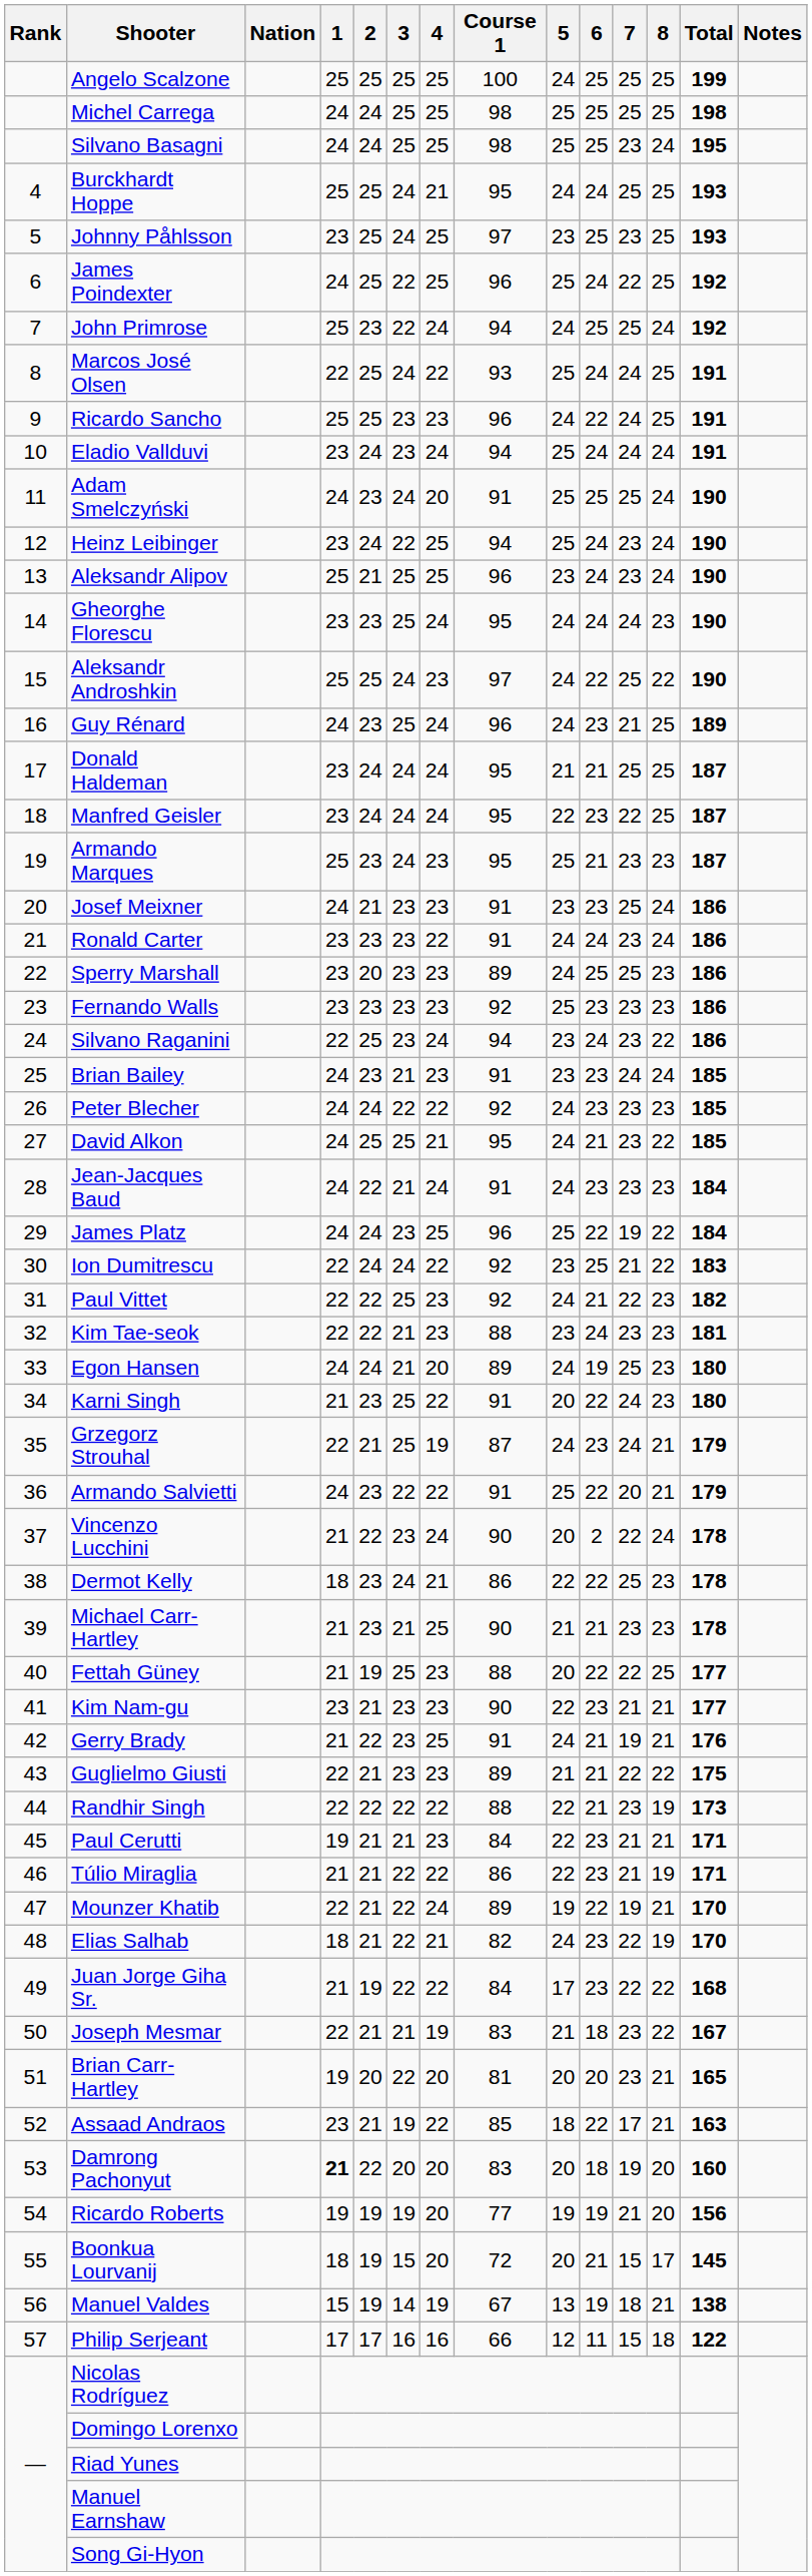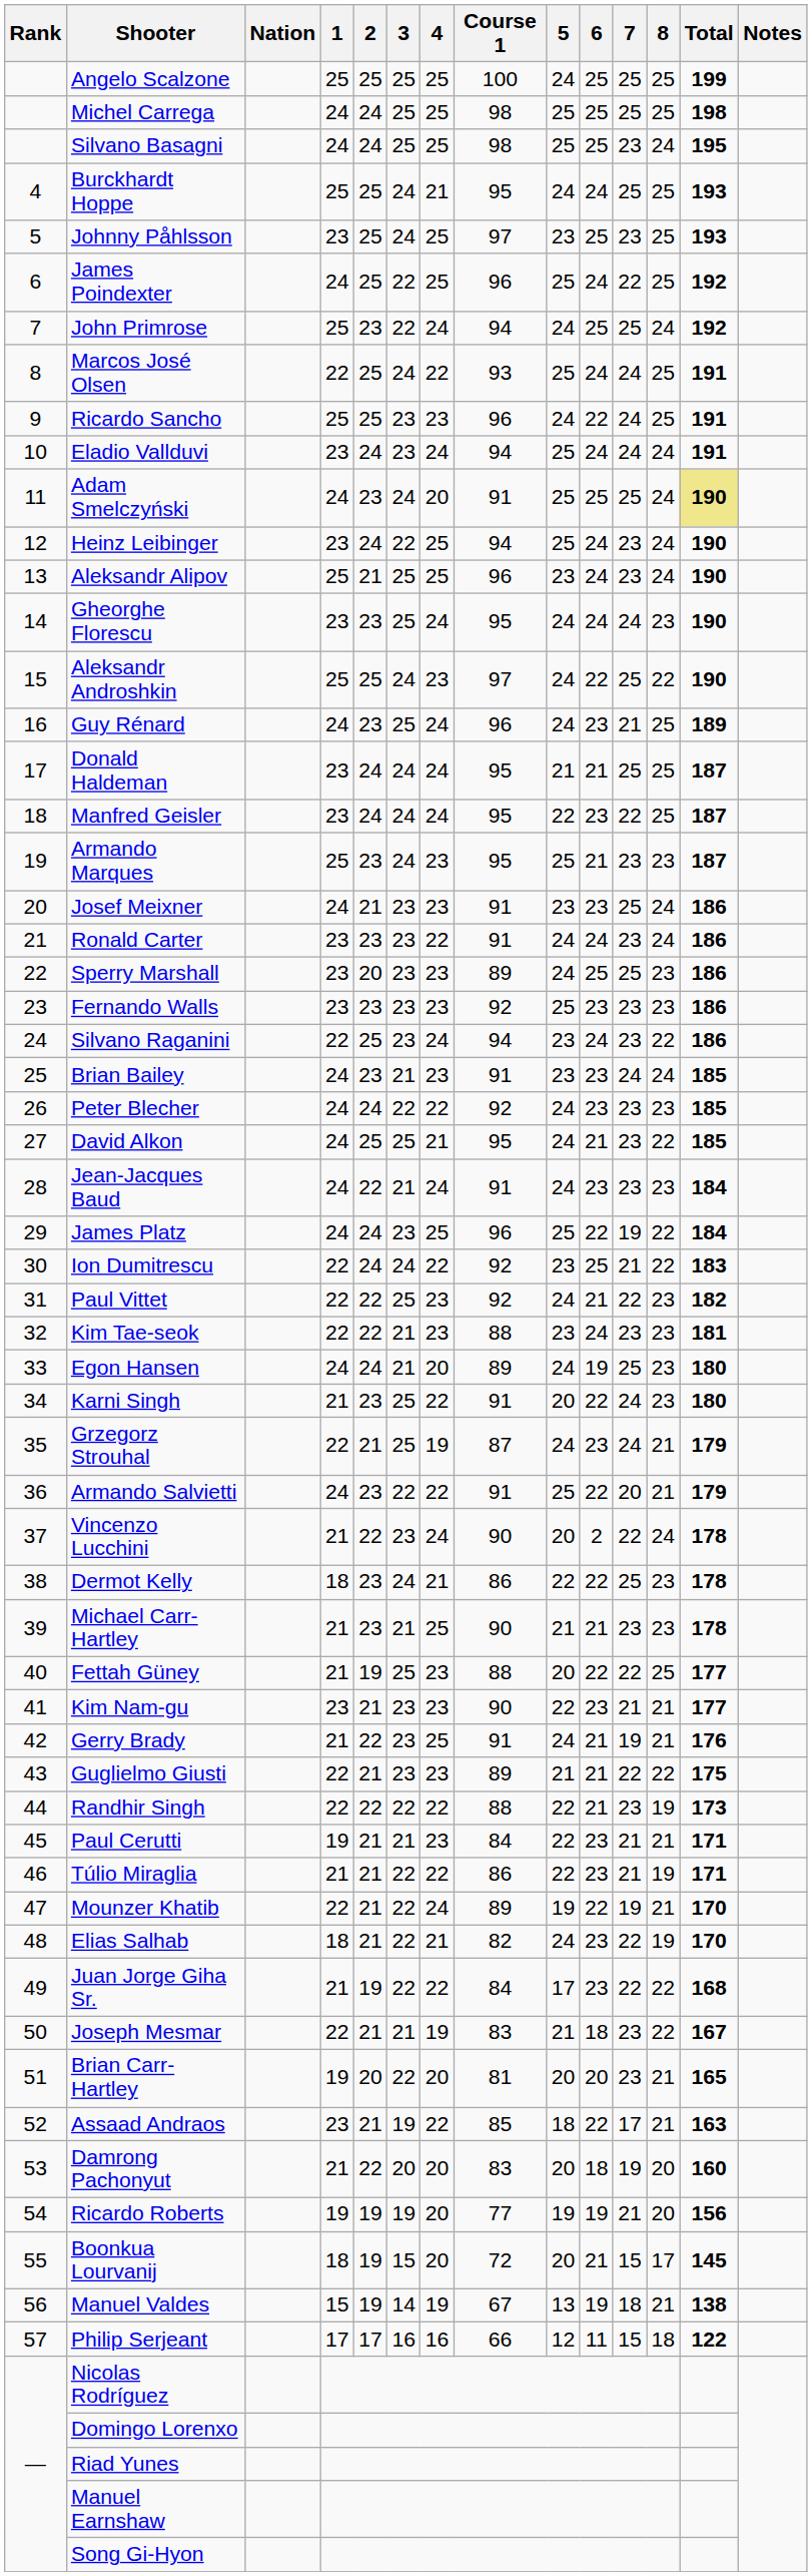Adam Smelczyński | Total: no background -> khaki background
Damrong Pachonyut | 1: bold -> normal
